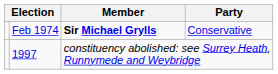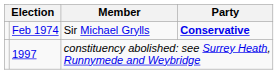Feb 1974 | Member: bold -> normal
Feb 1974 | Party: normal -> bold
